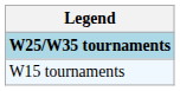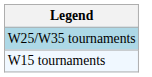row 2 | column 1: bold -> normal
